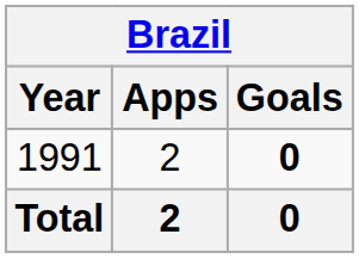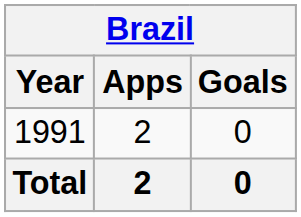1991 | Goals: bold -> normal
